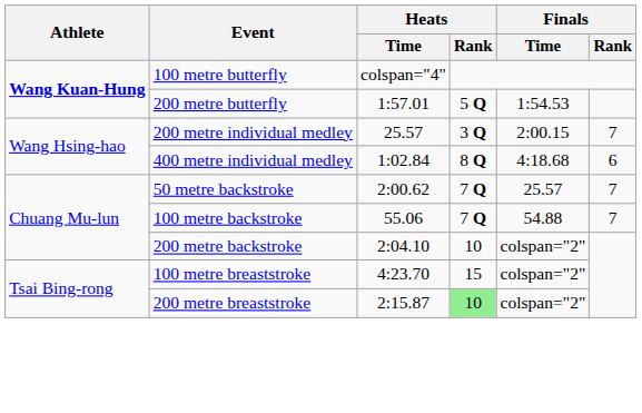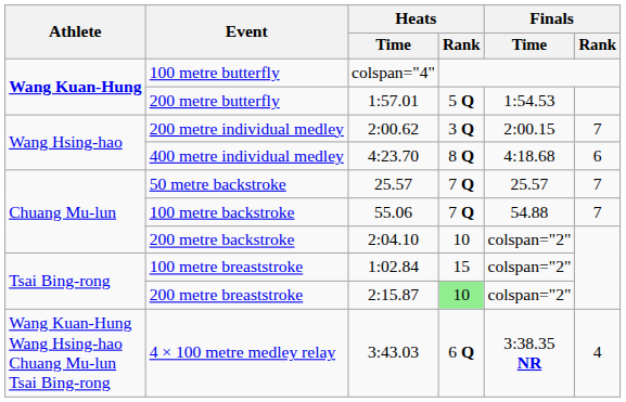200 metre individual medley | Heats / Time: 25.57 -> 2:00.62
400 metre individual medley | Heats / Time: 1:02.84 -> 4:23.70
50 metre backstroke | Heats / Time: 2:00.62 -> 25.57
100 metre breaststroke | Heats / Time: 4:23.70 -> 1:02.84
+ row: Wang Kuan-Hung Wang Hsing-hao Chuang Mu-lun Tsai Bing-rong | 4 × 100 metre medley relay | 3:43.03 | 6 Q | 3:38.35 NR | 4
